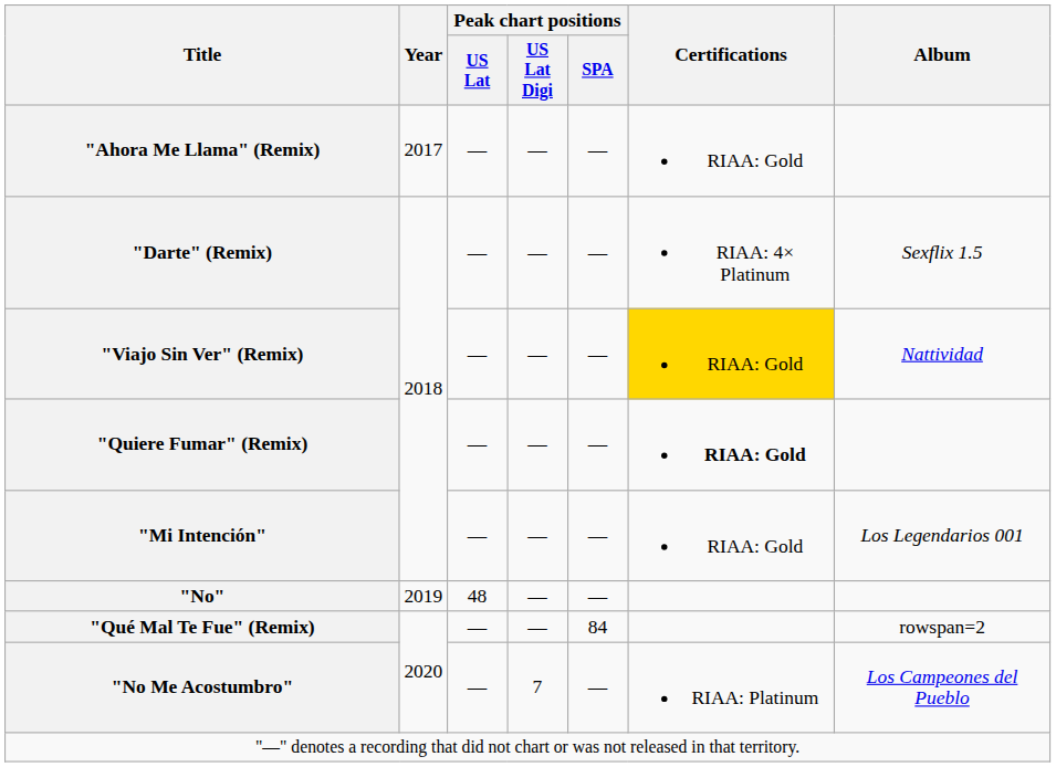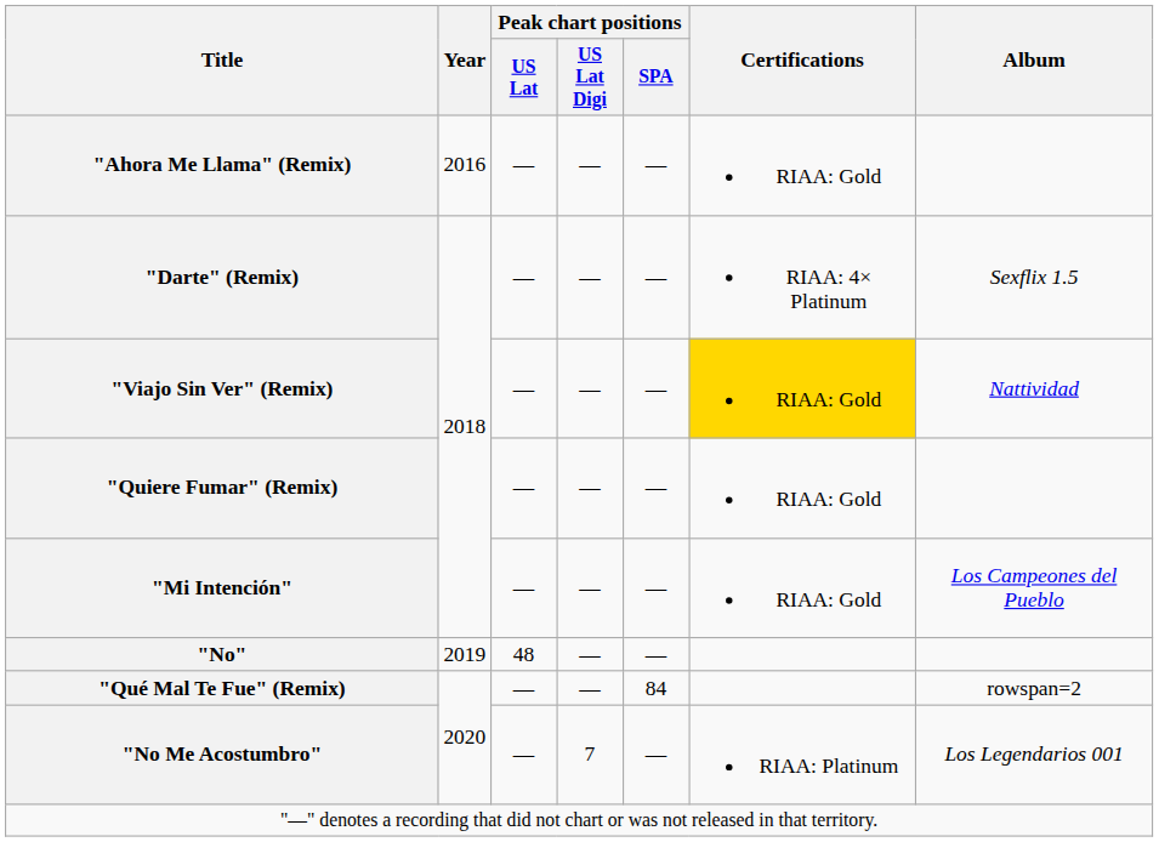"Ahora Me Llama" (Remix) | Year: 2017 -> 2016
"Quiere Fumar" (Remix) | Certifications: bold -> normal
"Mi Intención" | Album: Los Legendarios 001 -> Los Campeones del Pueblo
"No Me Acostumbro" | Album: Los Campeones del Pueblo -> Los Legendarios 001
